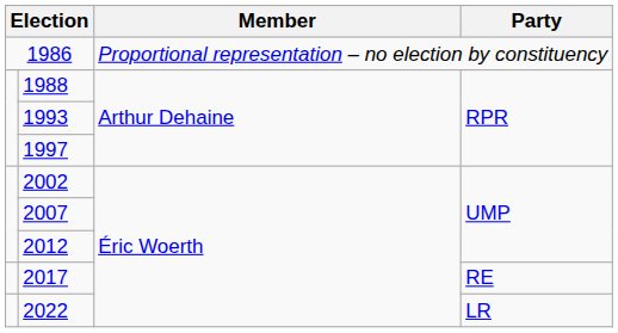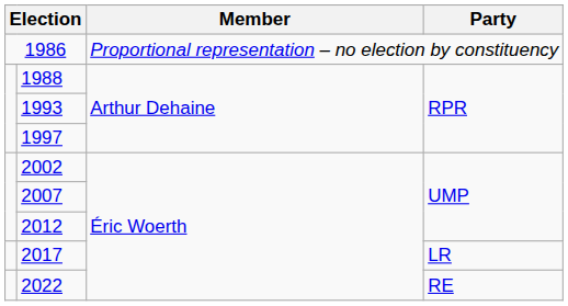2017 | Party: RE -> LR
2022 | Party: LR -> RE
